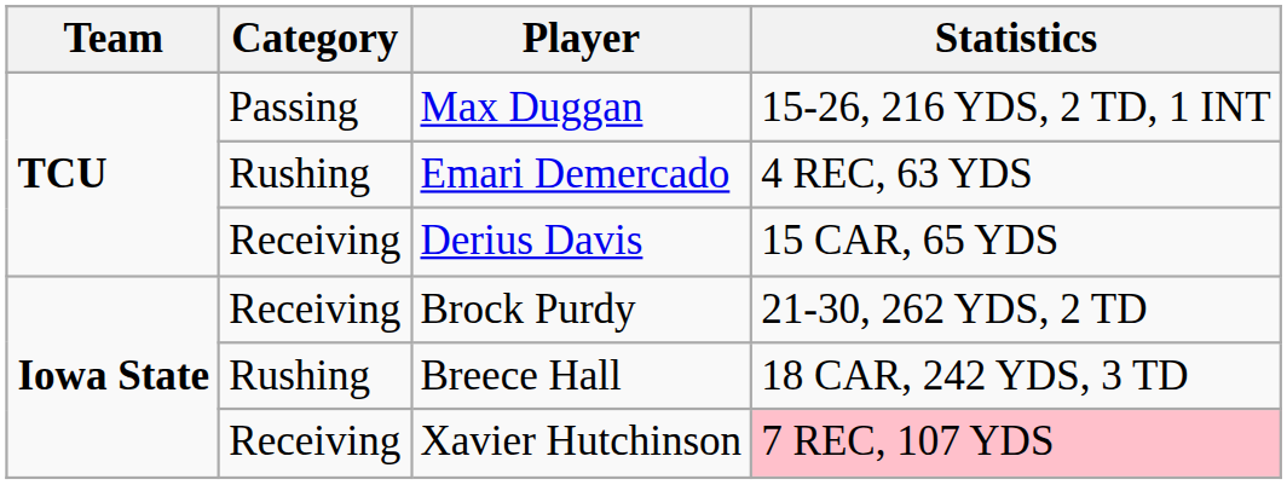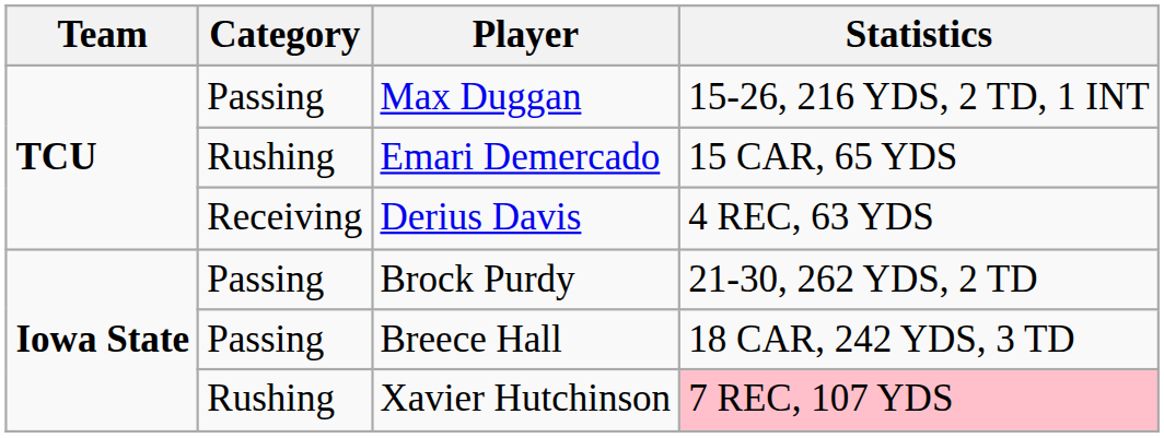Emari Demercado | Statistics: 4 REC, 63 YDS -> 15 CAR, 65 YDS
Derius Davis | Statistics: 15 CAR, 65 YDS -> 4 REC, 63 YDS
Brock Purdy | Category: Receiving -> Passing
Breece Hall | Category: Rushing -> Passing
Xavier Hutchinson | Category: Receiving -> Rushing
